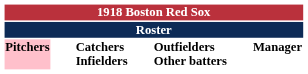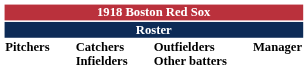Pitchers | column 1: pink background -> no background
